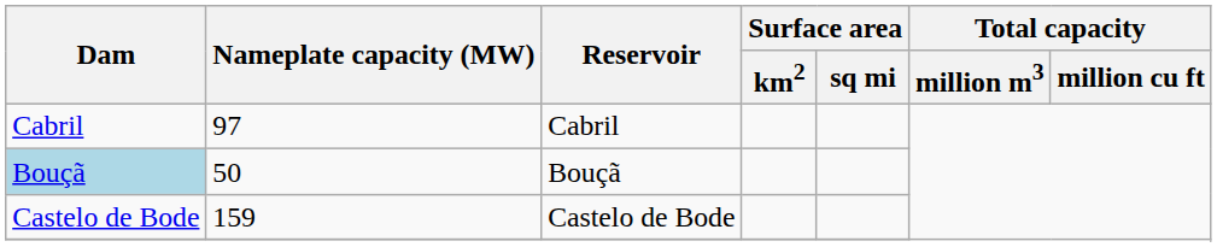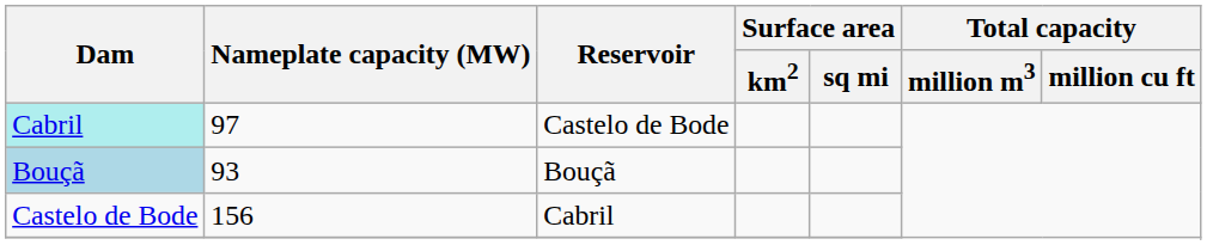row 3 | Dam: no background -> paleturquoise background
row 3 | Reservoir: Cabril -> Castelo de Bode
row 4 | Nameplate capacity (MW): 50 -> 93
row 5 | Nameplate capacity (MW): 159 -> 156
row 5 | Reservoir: Castelo de Bode -> Cabril
